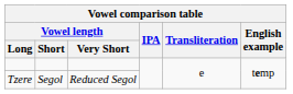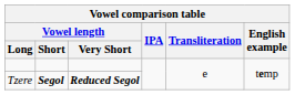Tzere | Vowel length / Short: normal -> bold
Tzere | Vowel length / Very Short: normal -> bold
